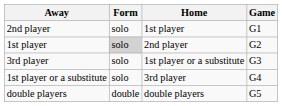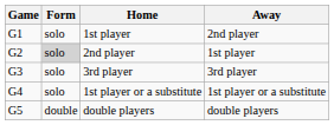columns swapped: Game <-> Away
row 4 | Home: 1st player or a substitute -> 3rd player
row 5 | Home: 3rd player -> 1st player or a substitute
